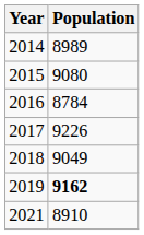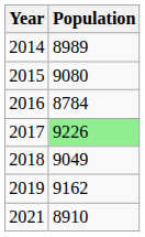2017 | Population: no background -> lightgreen background
2019 | Population: bold -> normal
